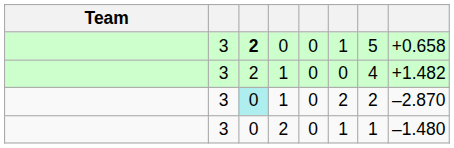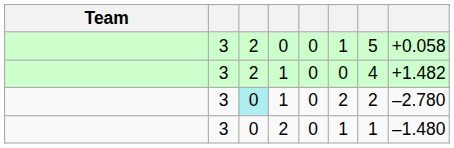row 2 | column 3: bold -> normal
row 2 | column 8: +0.658 -> +0.058
row 4 | column 8: –2.870 -> –2.780
